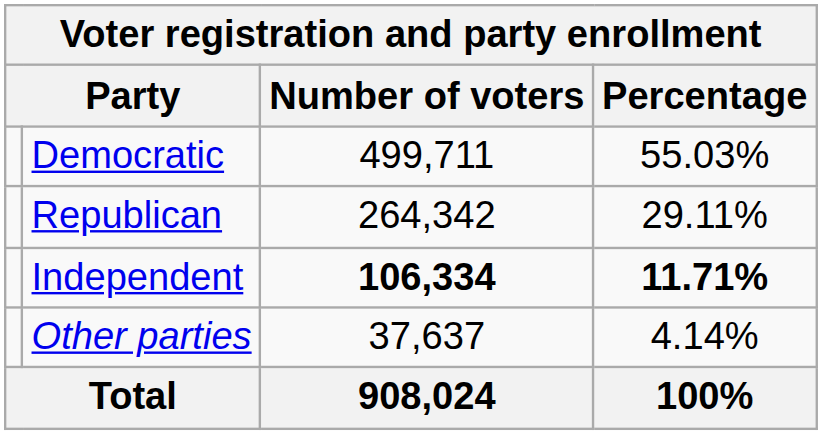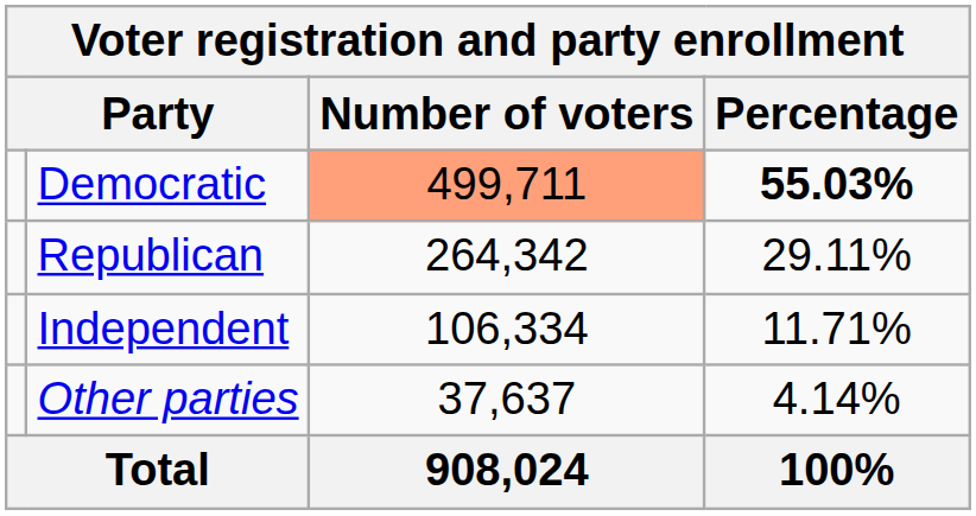Democratic | Number of voters: no background -> lightsalmon background
Democratic | Percentage: normal -> bold
Independent | Number of voters: bold -> normal
Independent | Percentage: bold -> normal
